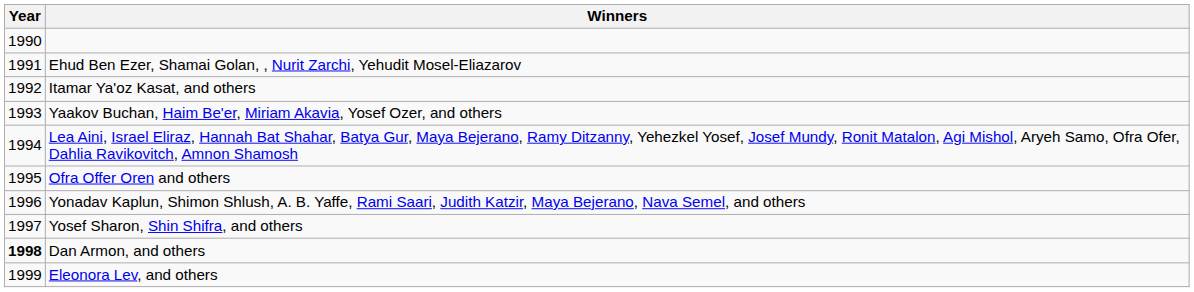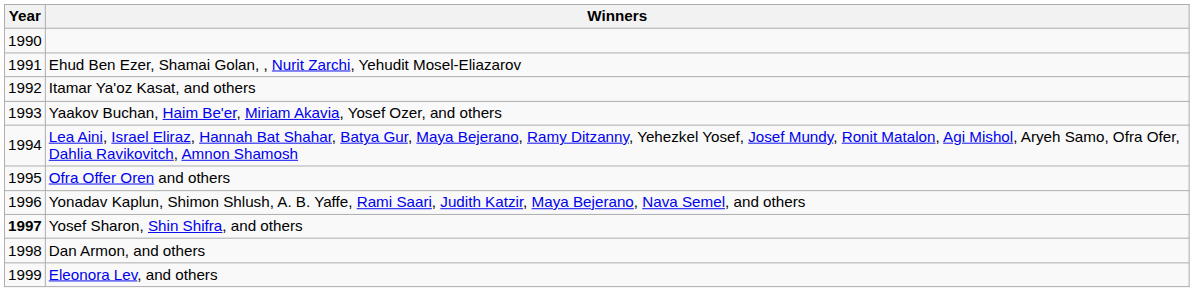Yosef Sharon, Shin Shifra, and others | Year: normal -> bold
Dan Armon, and others | Year: bold -> normal
